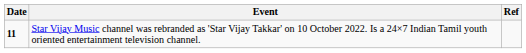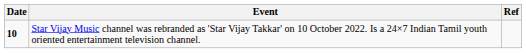row 2 | Date: 11 -> 10
